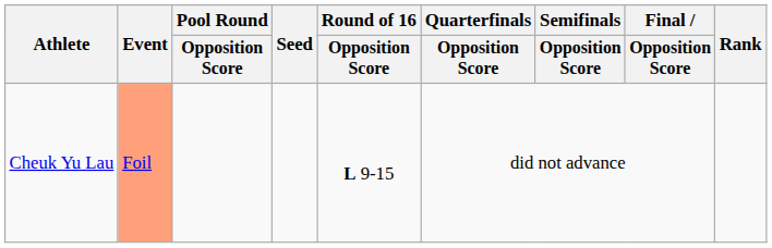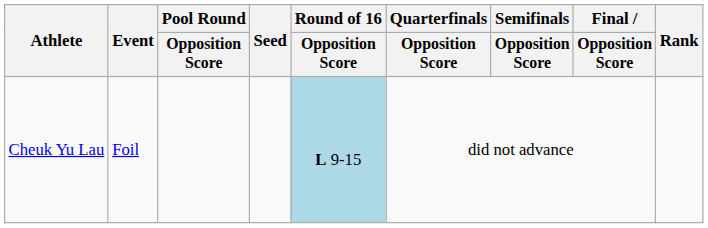Cheuk Yu Lau | Event: lightsalmon background -> no background
Cheuk Yu Lau | Round of 16 / Opposition Score: no background -> lightblue background
